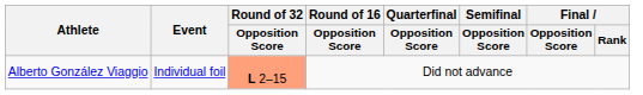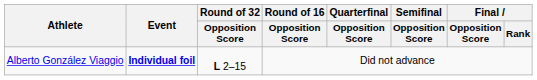Alberto González Viaggio | Event: normal -> bold
Alberto González Viaggio | Round of 32 / Opposition Score: lightsalmon background -> no background
